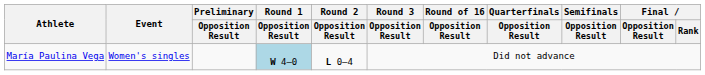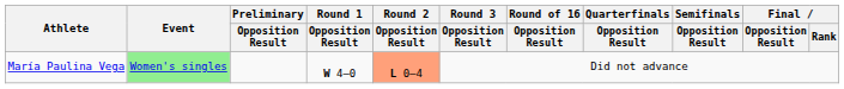María Paulina Vega | Event: no background -> lightgreen background
María Paulina Vega | Round 1 / Opposition Result: lightblue background -> no background
María Paulina Vega | Round 2 / Opposition Result: no background -> lightsalmon background
